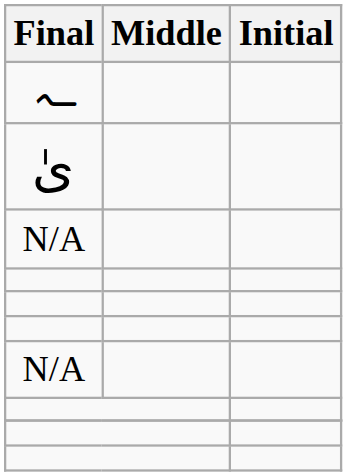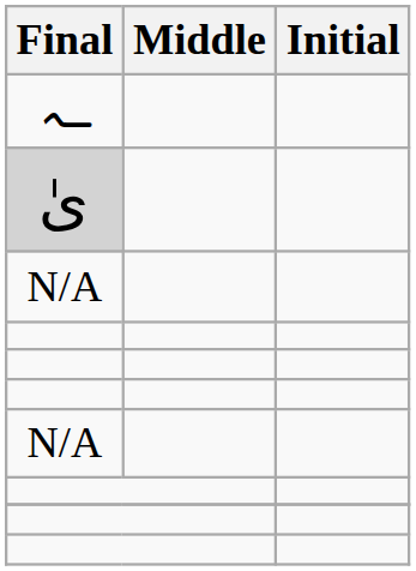یٰ | column 1: no background -> lightgrey background
